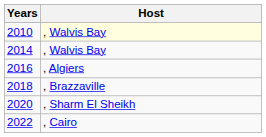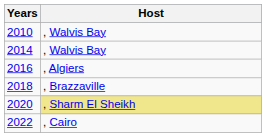2010 | Host: lightyellow background -> no background
2020 | Host: no background -> khaki background
